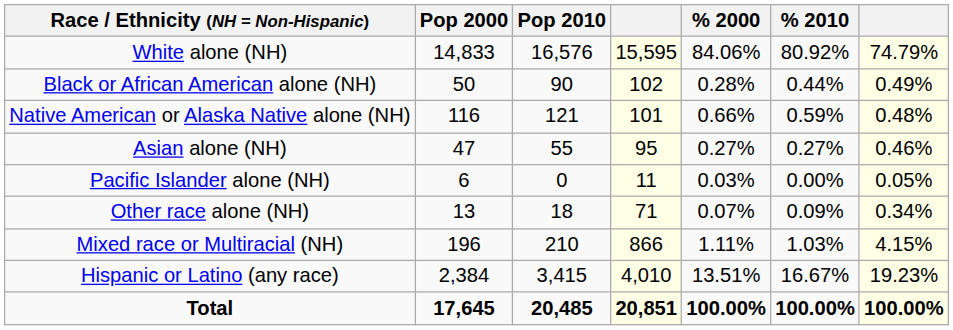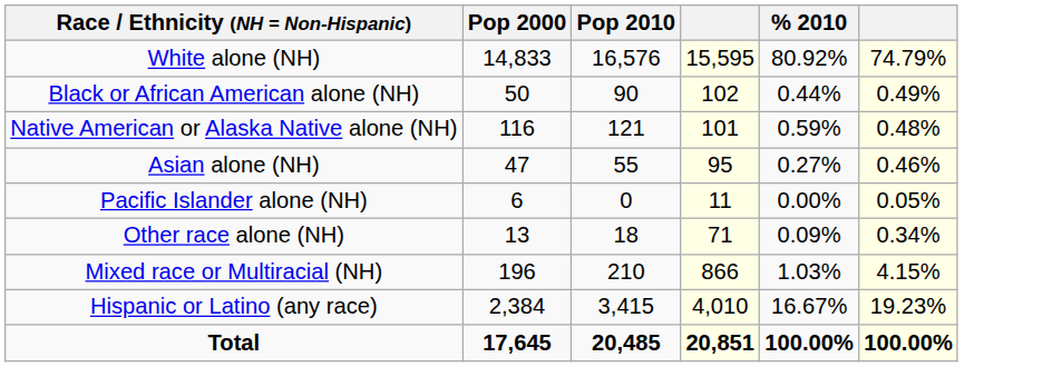- column: % 2000 | 84.06% | 0.28% | 0.66% | 0.27% | 0.03% | 0.07% | 1.11% | 13.51% | 100.00%
